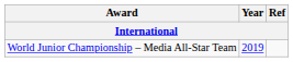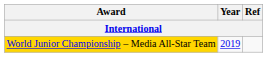row 3 | Award: no background -> gold background
